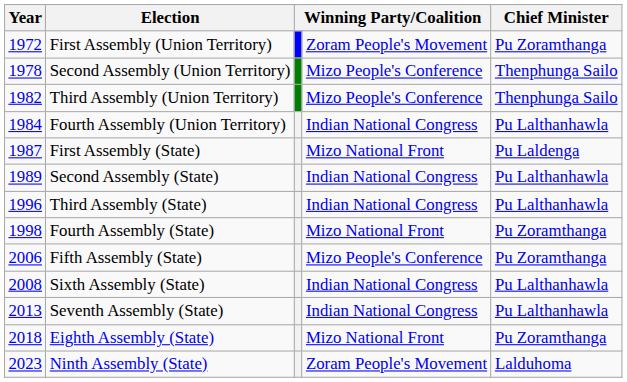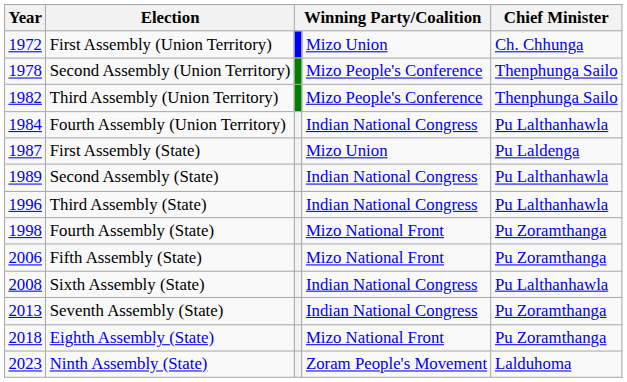First Assembly (Union Territory) | column 4: Zoram People's Movement -> Mizo Union
First Assembly (Union Territory) | Chief Minister: Pu Zoramthanga -> Ch. Chhunga
First Assembly (State) | column 4: Mizo National Front -> Mizo Union
Fifth Assembly (State) | column 4: Mizo People's Conference -> Mizo National Front
Seventh Assembly (State) | Chief Minister: Pu Lalthanhawla -> Pu Zoramthanga
